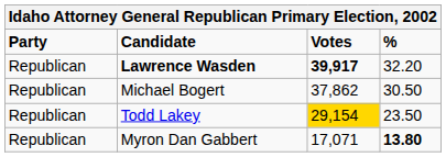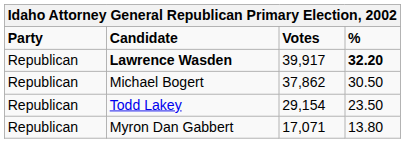Lawrence Wasden | Votes: bold -> normal
Lawrence Wasden | %: normal -> bold
Todd Lakey | Votes: gold background -> no background
Myron Dan Gabbert | %: bold -> normal
